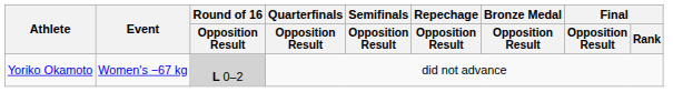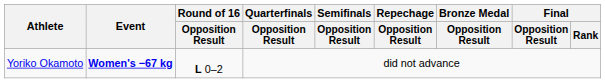Yoriko Okamoto | Event: normal -> bold
Yoriko Okamoto | Round of 16 / Opposition Result: lightgrey background -> no background
